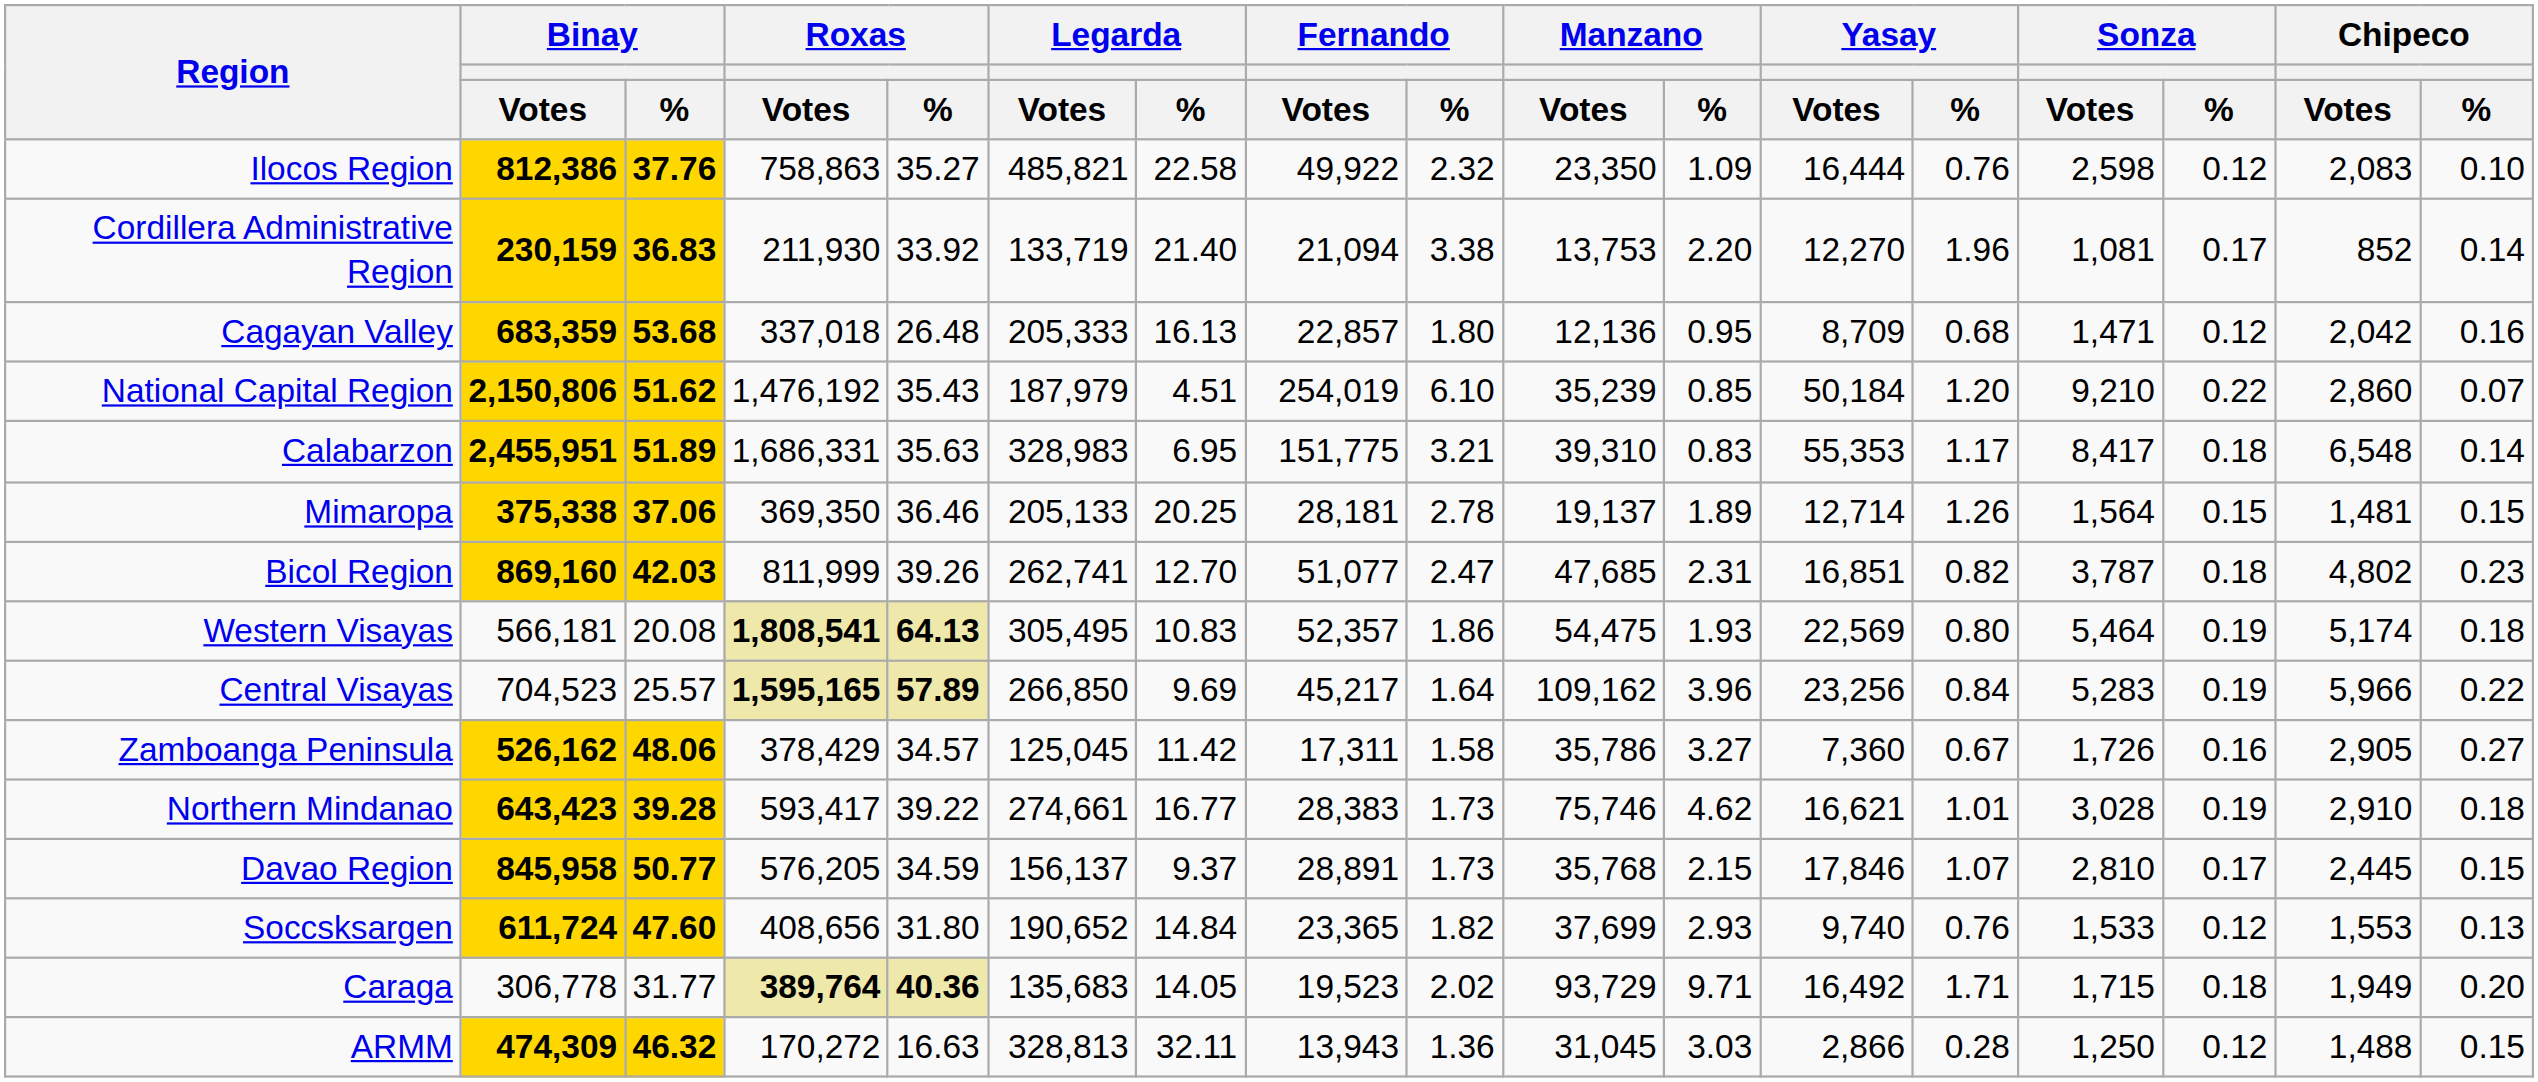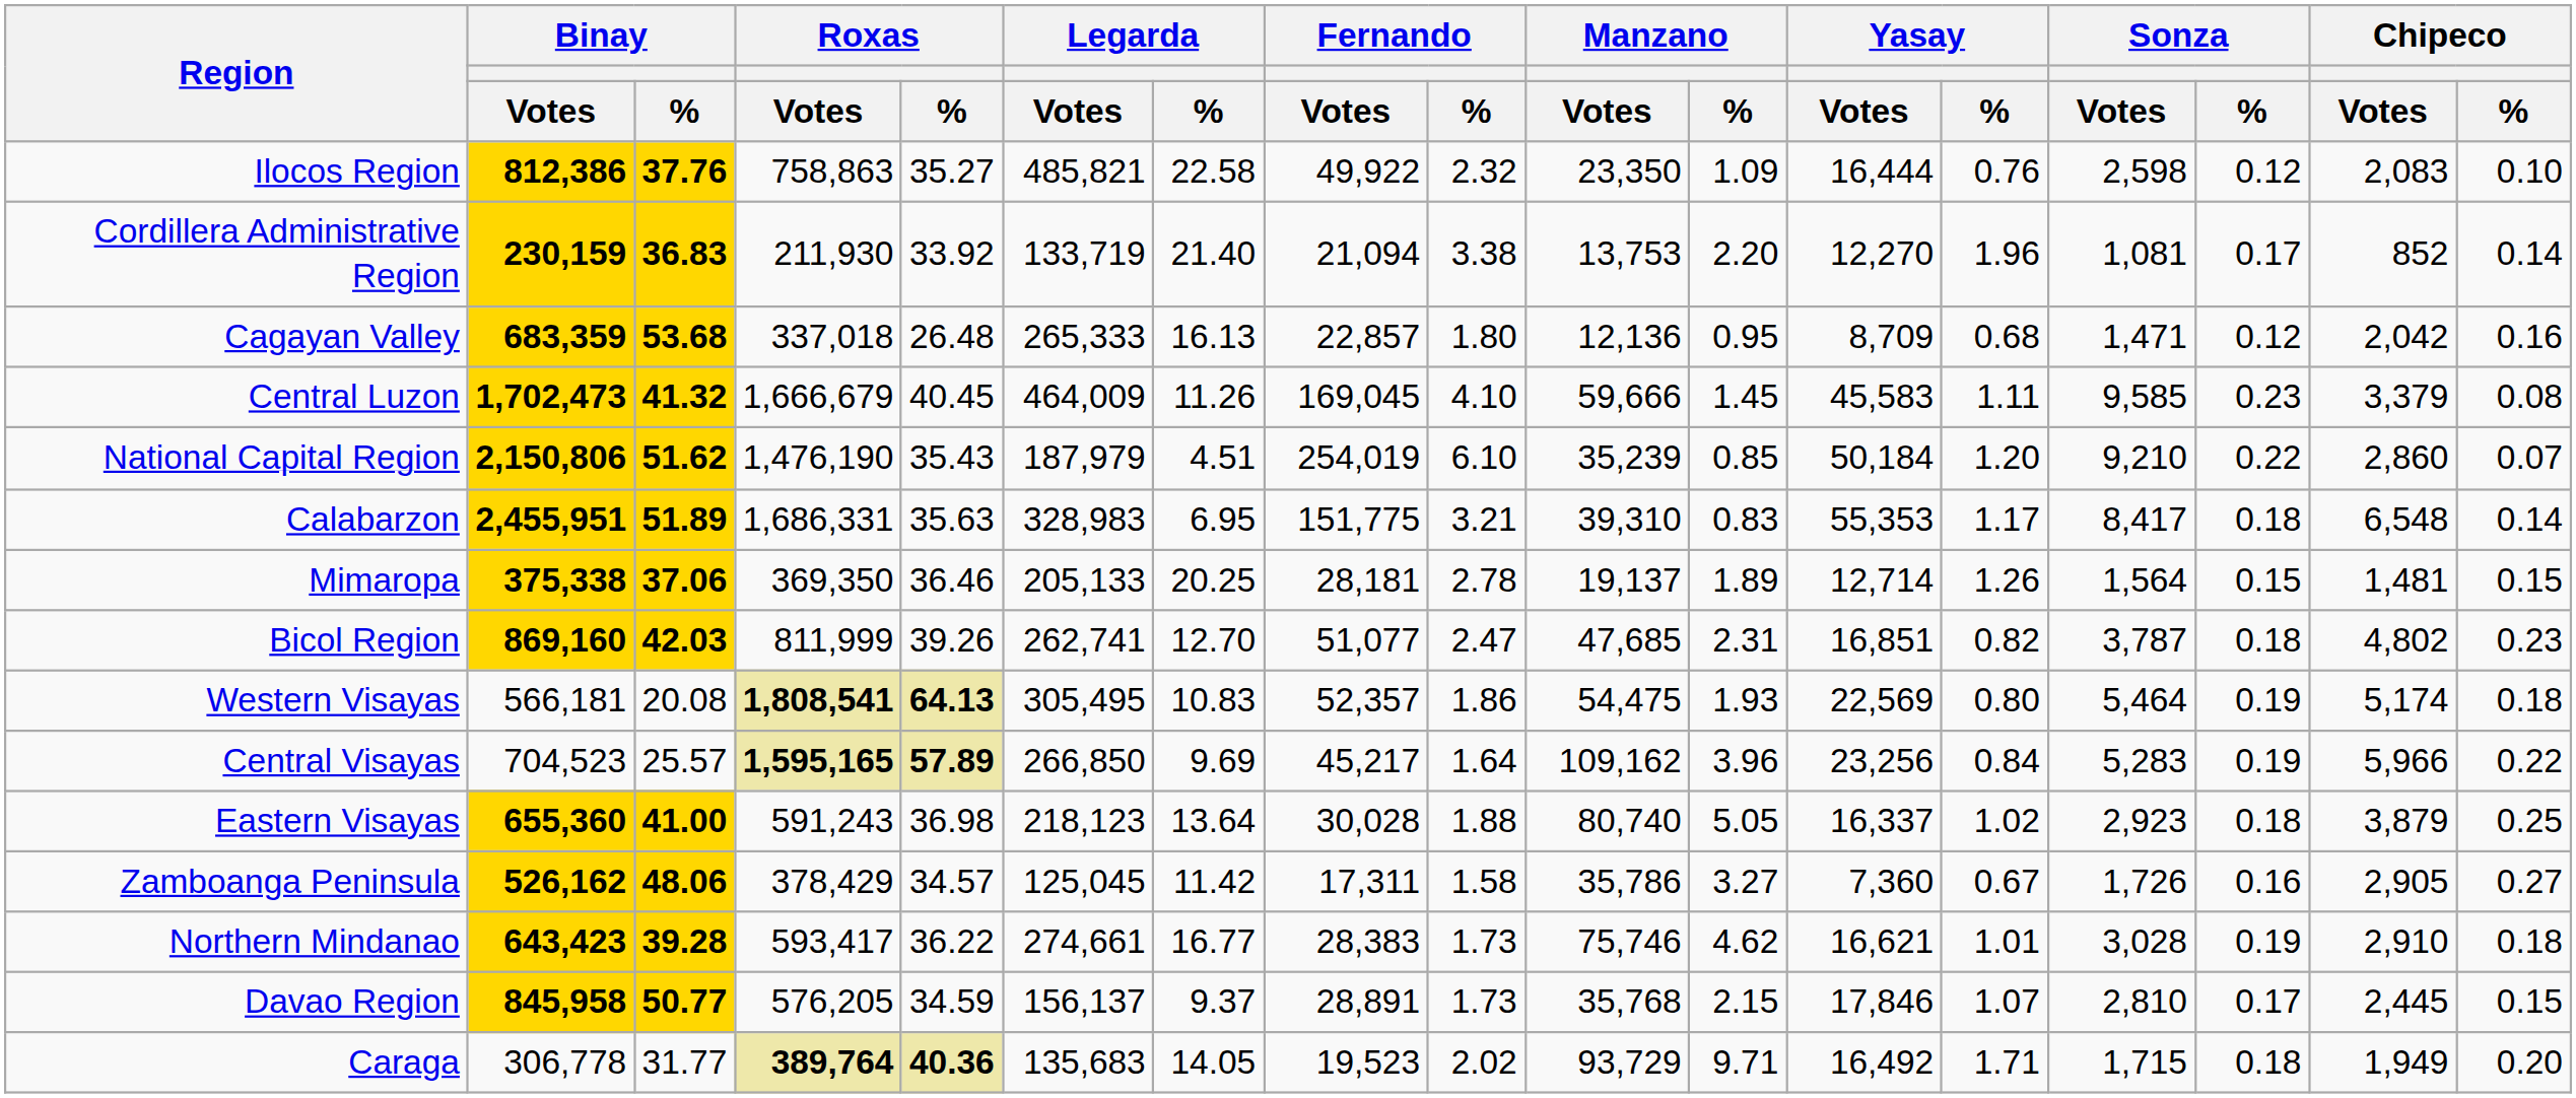Cagayan Valley | Legarda / Votes: 205,333 -> 265,333
+ row: Central Luzon | 1,702,473 | 41.32 | 1,666,679 | 40.45 | 464,009 | 11.26 | 169,045 | 4.10 | 59,666 | 1.45 | 45,583 | 1.11 | 9,585 | 0.23 | 3,379 | 0.08
National Capital Region | Roxas / Votes: 1,476,192 -> 1,476,190
+ row: Eastern Visayas | 655,360 | 41.00 | 591,243 | 36.98 | 218,123 | 13.64 | 30,028 | 1.88 | 80,740 | 5.05 | 16,337 | 1.02 | 2,923 | 0.18 | 3,879 | 0.25
Northern Mindanao | Roxas / %: 39.22 -> 36.22
- row: Soccsksargen | 611,724 | 47.60 | 408,656 | 31.80 | 190,652 | 14.84 | 23,365 | 1.82 | 37,699 | 2.93 | 9,740 | 0.76 | 1,533 | 0.12 | 1,553 | 0.13
- row: ARMM | 474,309 | 46.32 | 170,272 | 16.63 | 328,813 | 32.11 | 13,943 | 1.36 | 31,045 | 3.03 | 2,866 | 0.28 | 1,250 | 0.12 | 1,488 | 0.15
